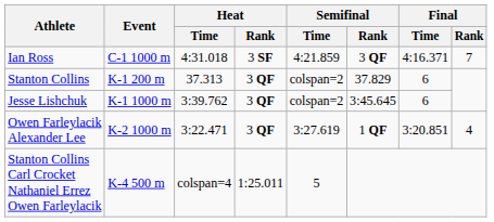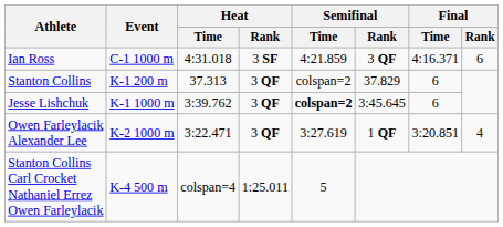Ian Ross | Final / Rank: 7 -> 6
Jesse Lishchuk | Semifinal / Time: normal -> bold
